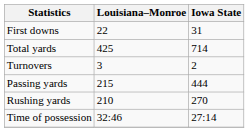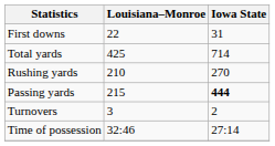rows swapped: Rushing yards <-> Turnovers
Passing yards | Iowa State: normal -> bold
